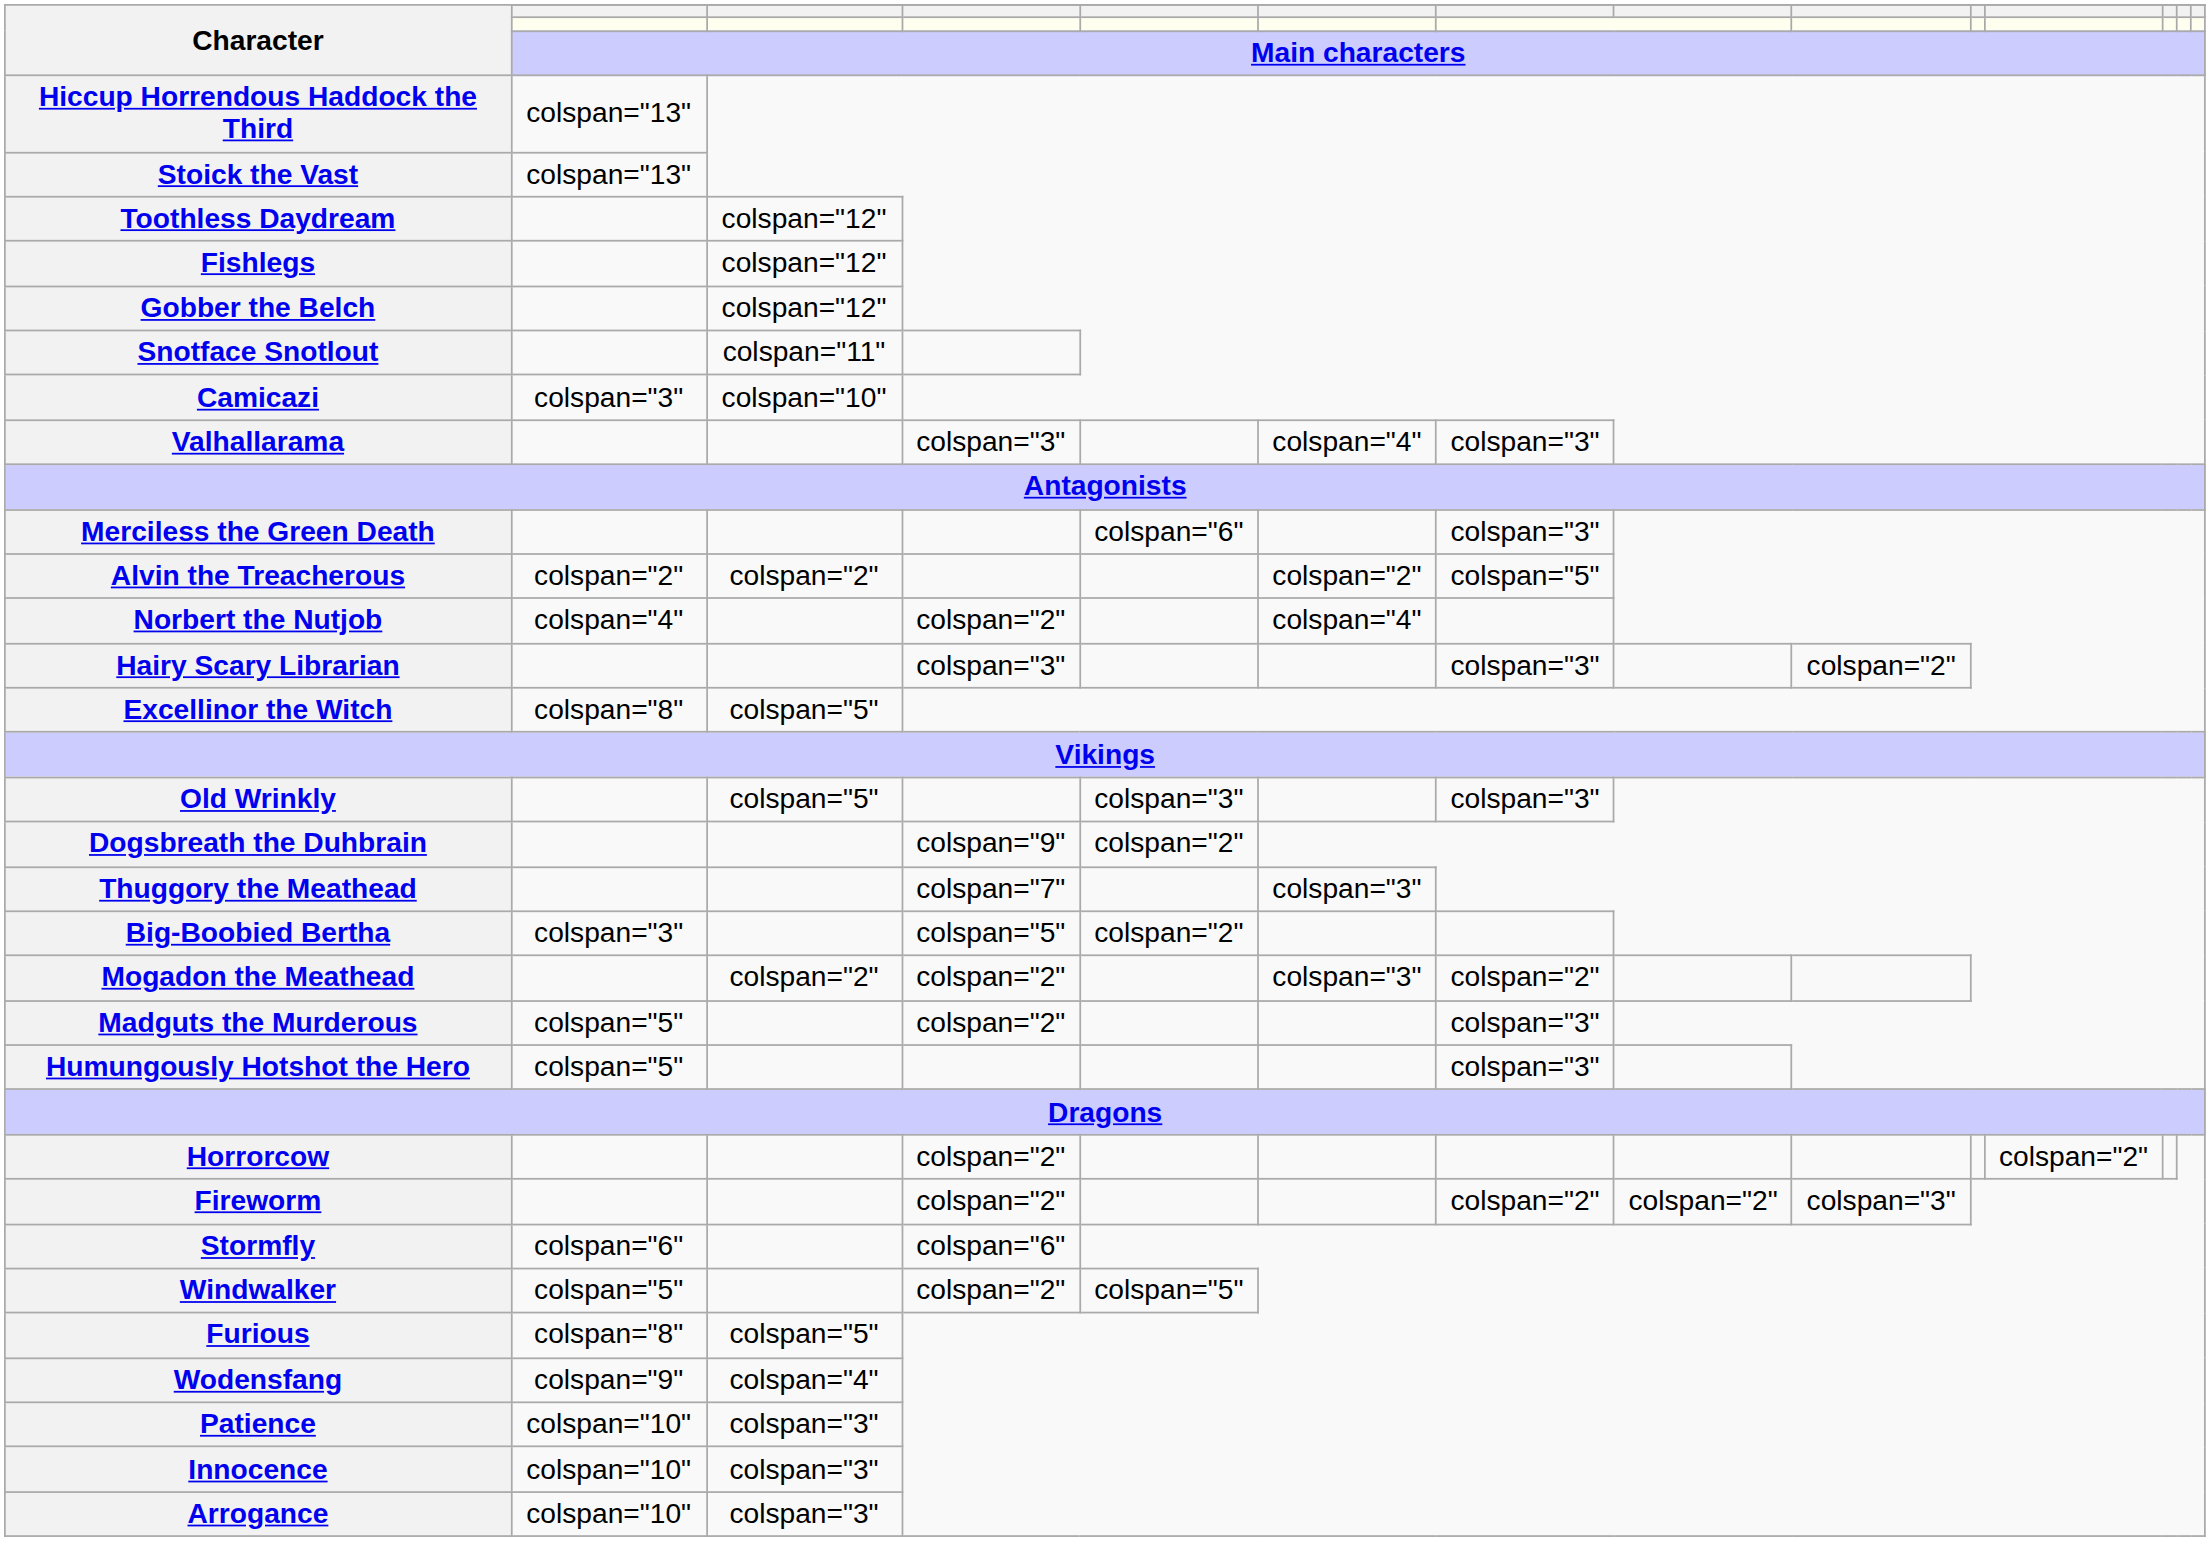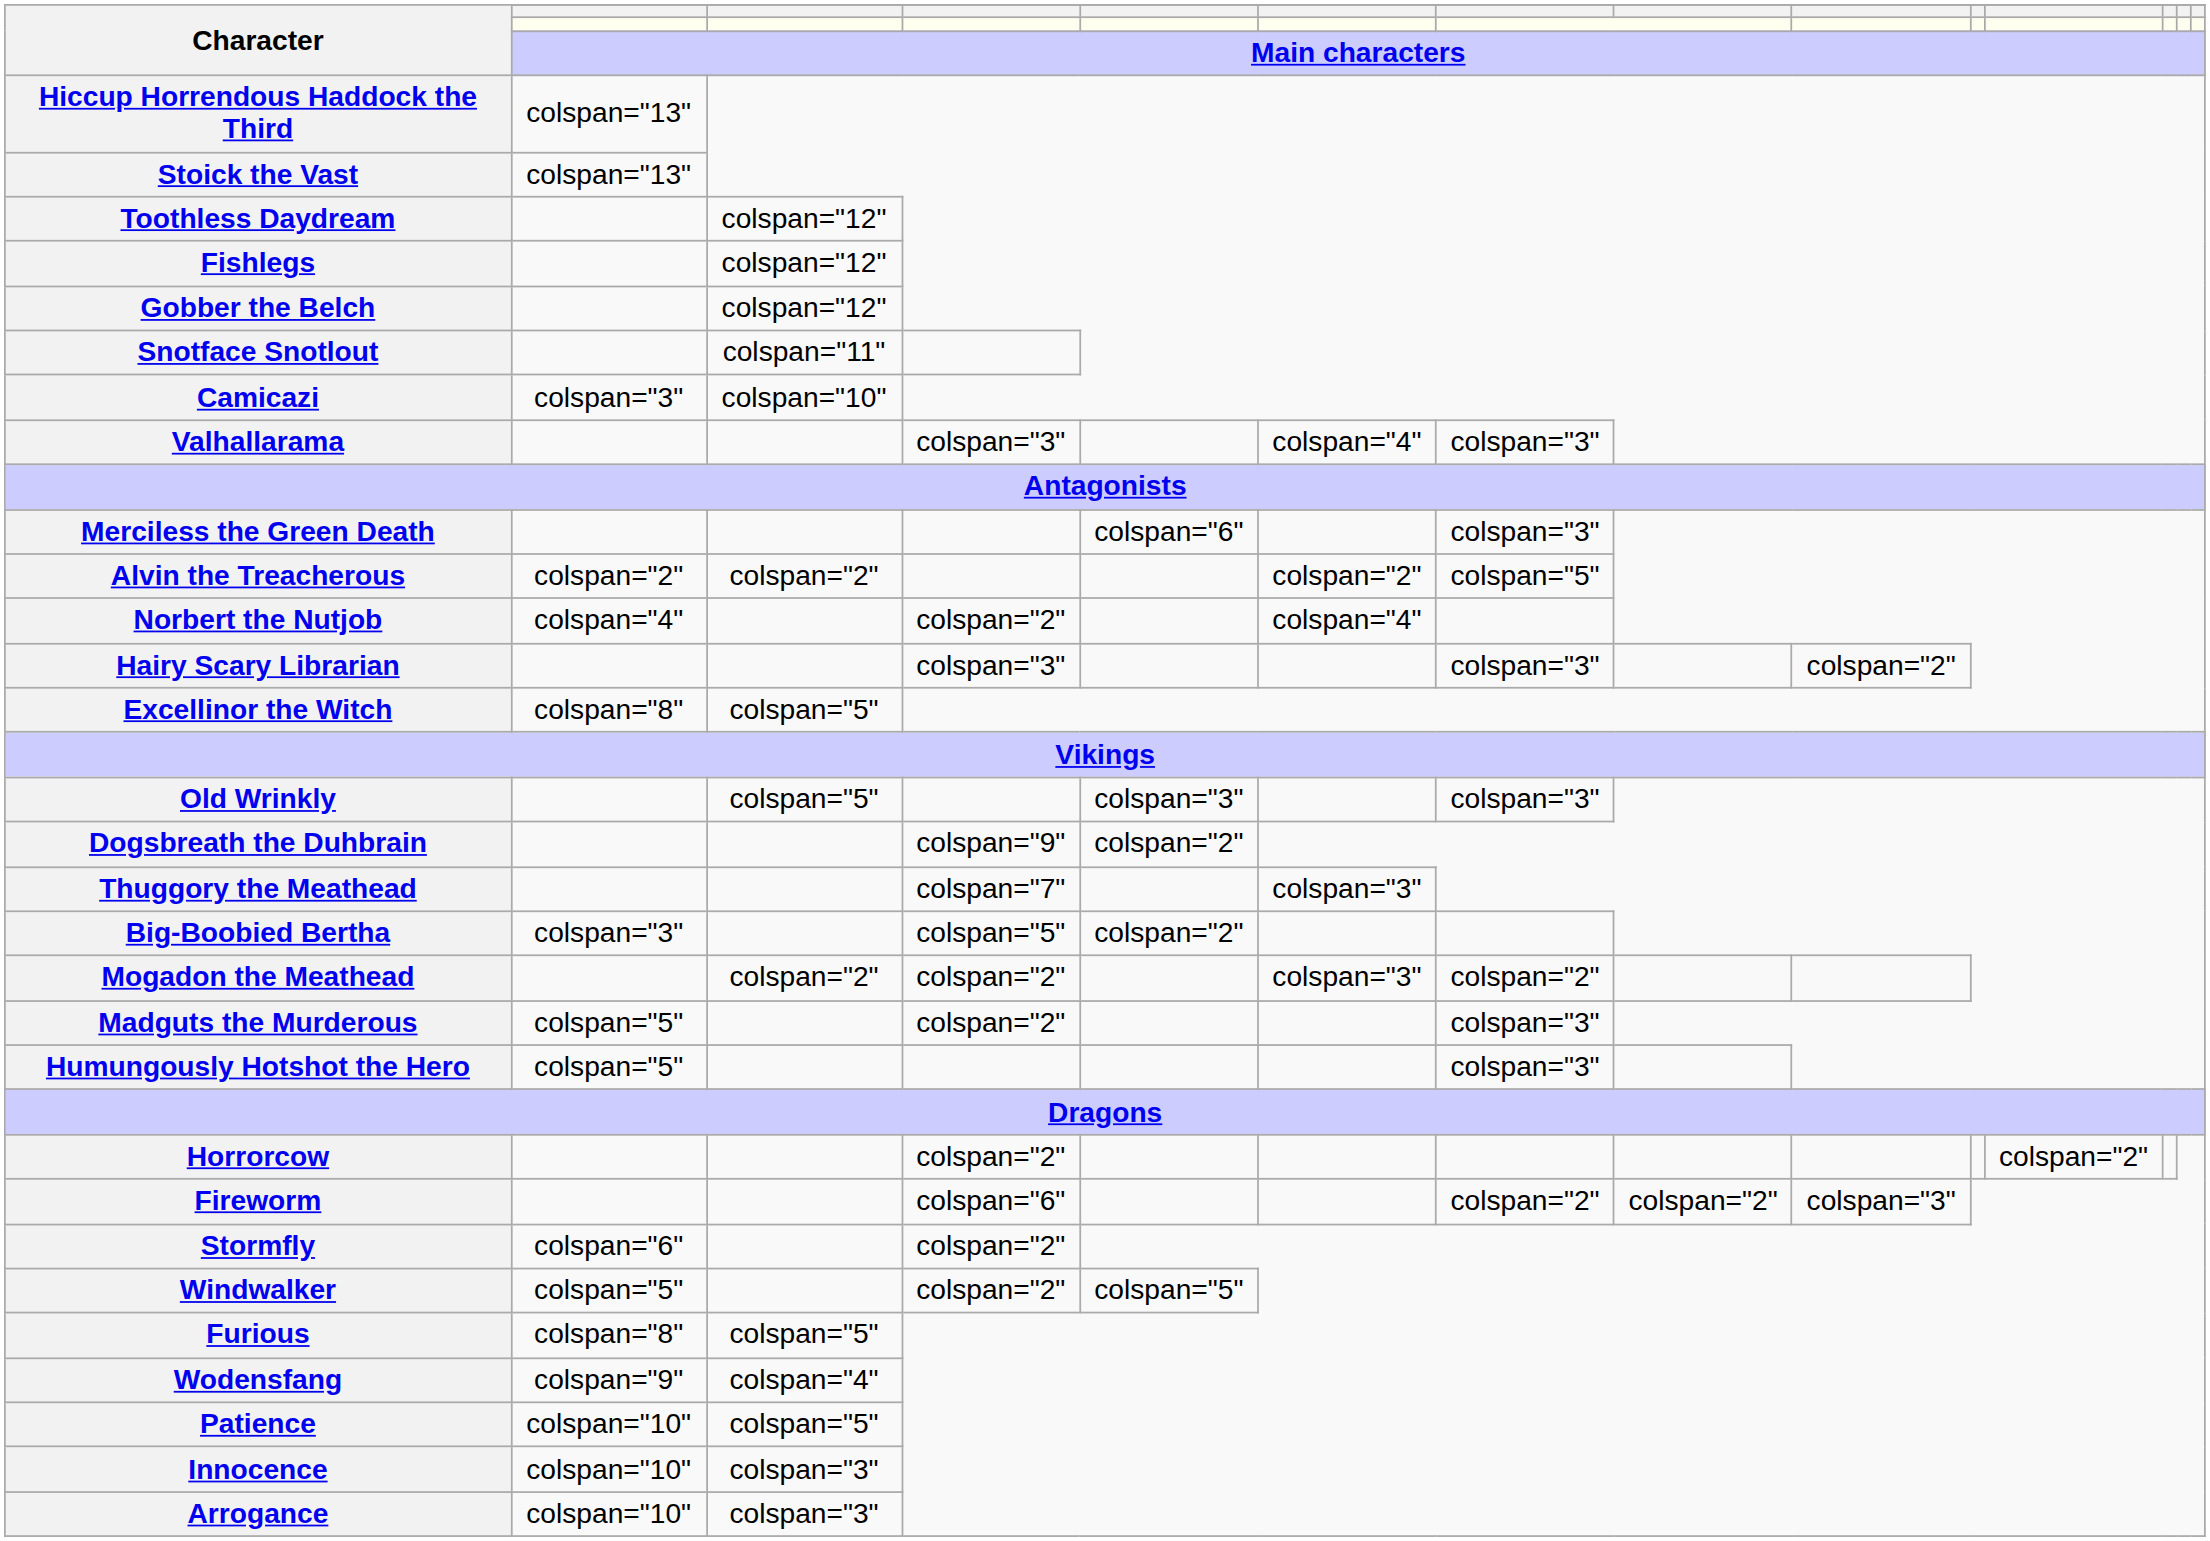Fireworm | column 4: colspan="2" -> colspan="6"
Stormfly | column 4: colspan="6" -> colspan="2"
Patience | column 3: colspan="3" -> colspan="5"
